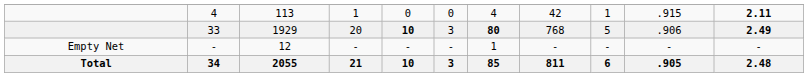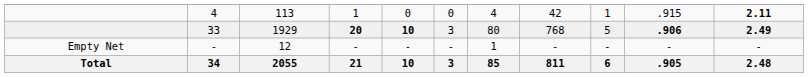33 | column 4: normal -> bold
33 | column 7: bold -> normal
33 | column 10: normal -> bold
